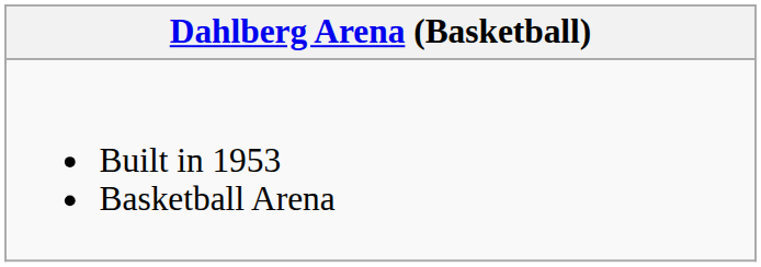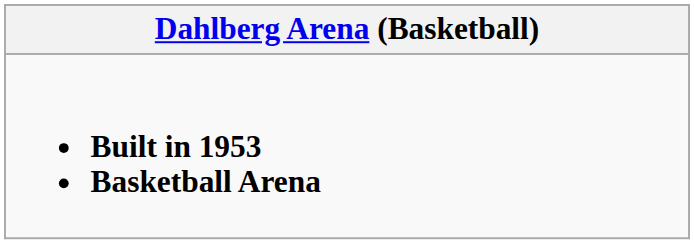row 2 | column 1: normal -> bold
